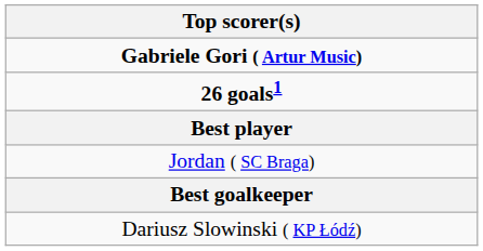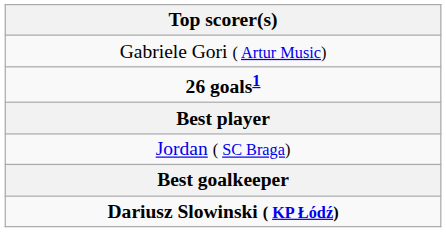Gabriele Gori ( Artur Music) | column 1: bold -> normal
Dariusz Slowinski ( KP Łódź) | column 1: normal -> bold
